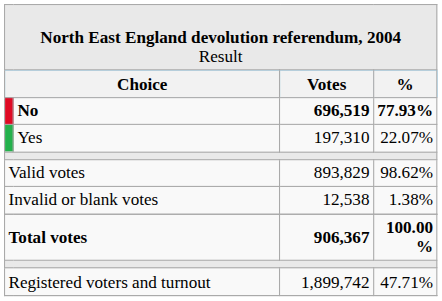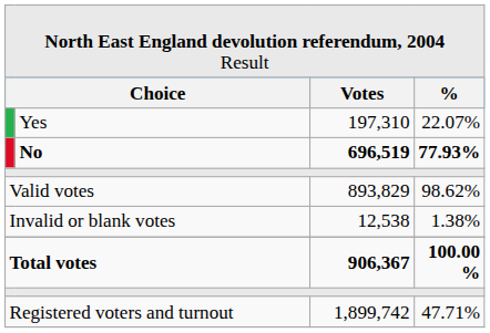rows swapped: No <-> Yes
